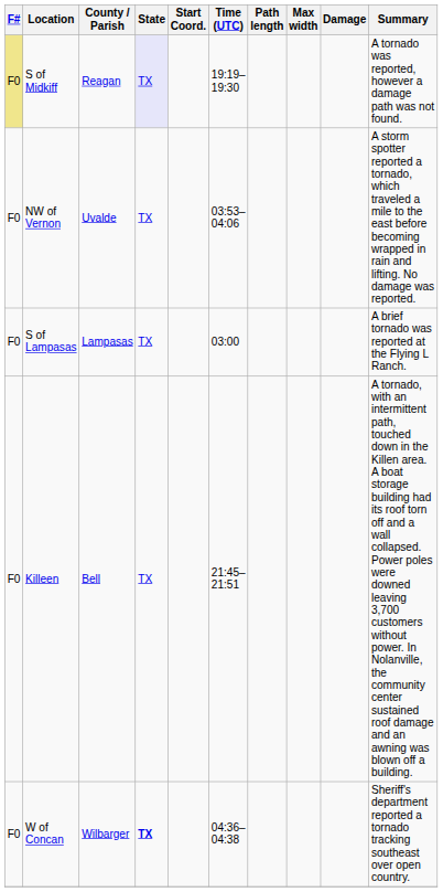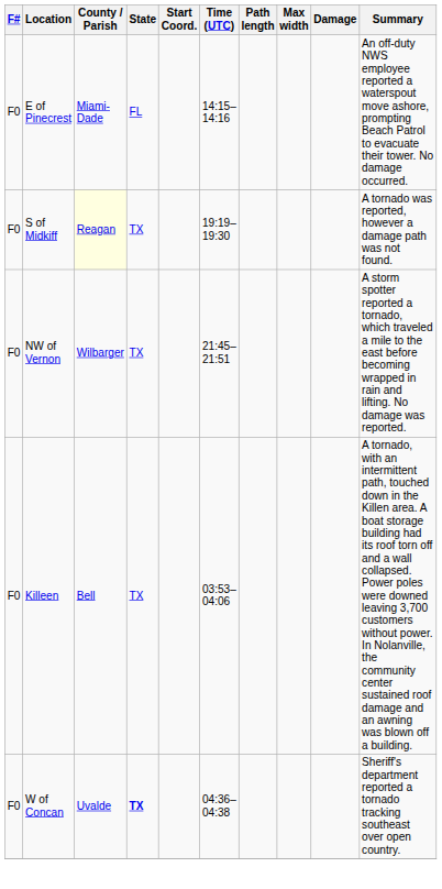+ row: F0 | E of Pinecrest | Miami-Dade | FL | 14:15–14:16 | An off-duty NWS employee reported a waterspout move ashore, prompting Beach Patrol to evacuate their tower. No damage occurred.
S of Midkiff | F#: khaki background -> no background
S of Midkiff | County / Parish: no background -> lightyellow background
S of Midkiff | State: lavender background -> no background
NW of Vernon | County / Parish: Uvalde -> Wilbarger
NW of Vernon | Time (UTC): 03:53–04:06 -> 21:45–21:51
- row: F0 | S of Lampasas | Lampasas | TX | 03:00 | A brief tornado was reported at the Flying L Ranch.
Killeen | Time (UTC): 21:45–21:51 -> 03:53–04:06
W of Concan | County / Parish: Wilbarger -> Uvalde
